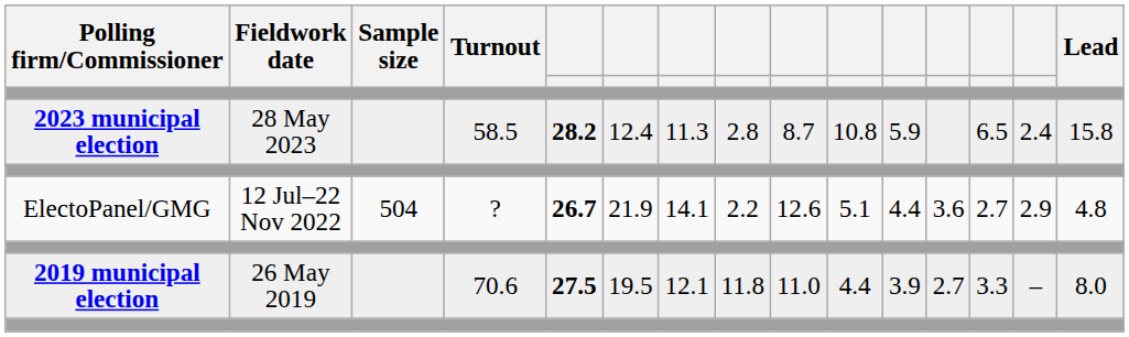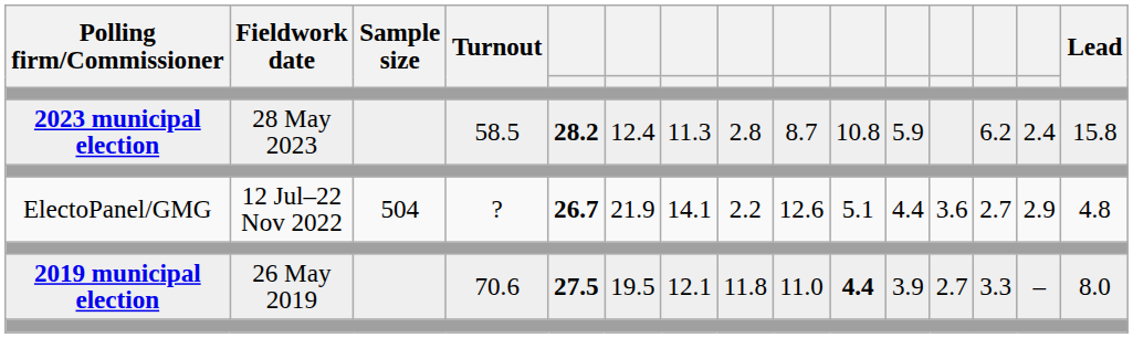2023 municipal election | column 13: 6.5 -> 6.2
2019 municipal election | column 10: normal -> bold
